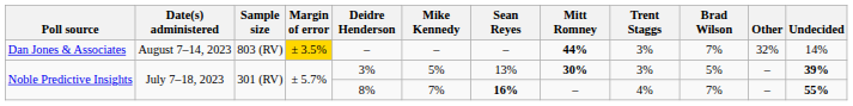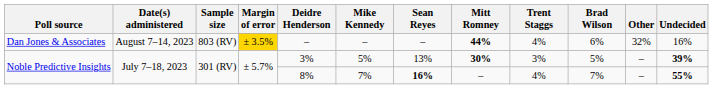Dan Jones & Associates | Trent Staggs: 3% -> 4%
Dan Jones & Associates | Brad Wilson: 7% -> 6%
Dan Jones & Associates | Undecided: 14% -> 16%
